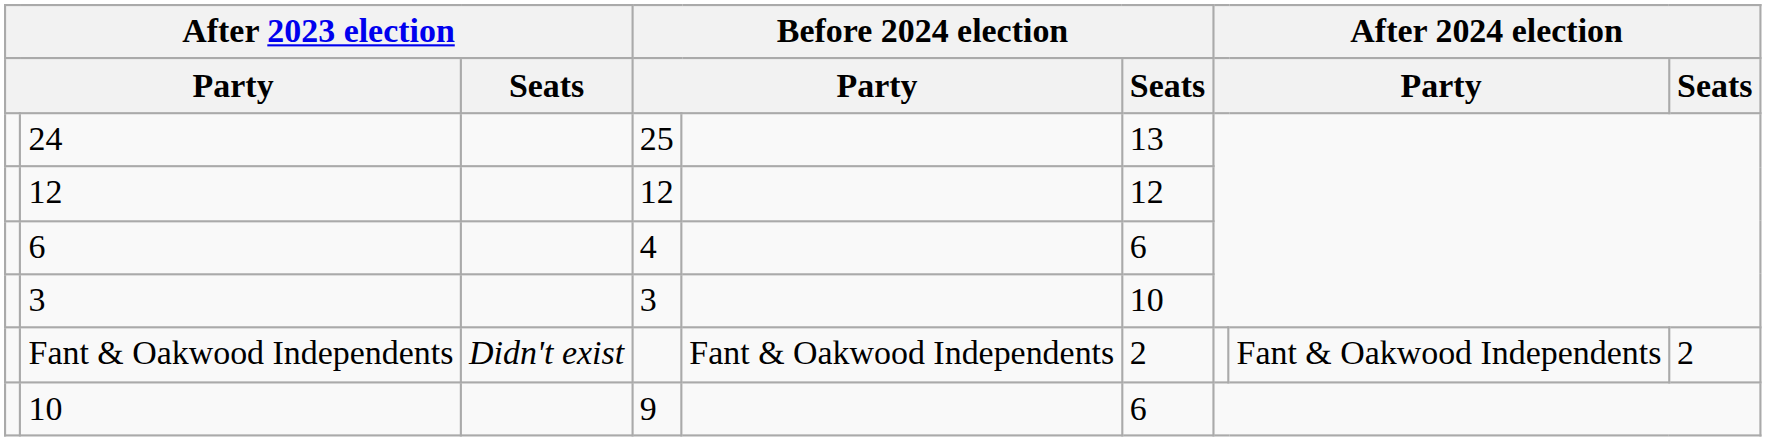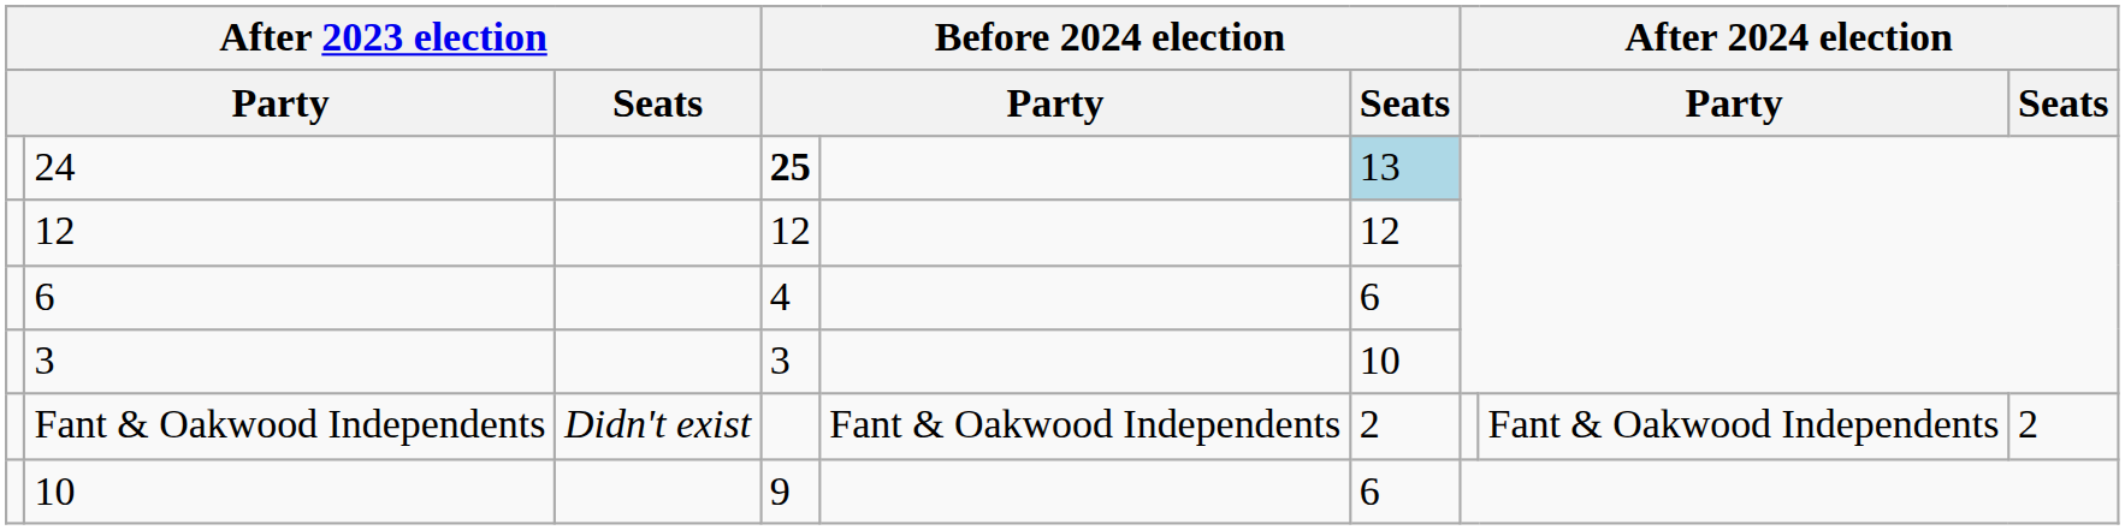24 | column 4: normal -> bold
24 | Before 2024 election / Seats: no background -> lightblue background
